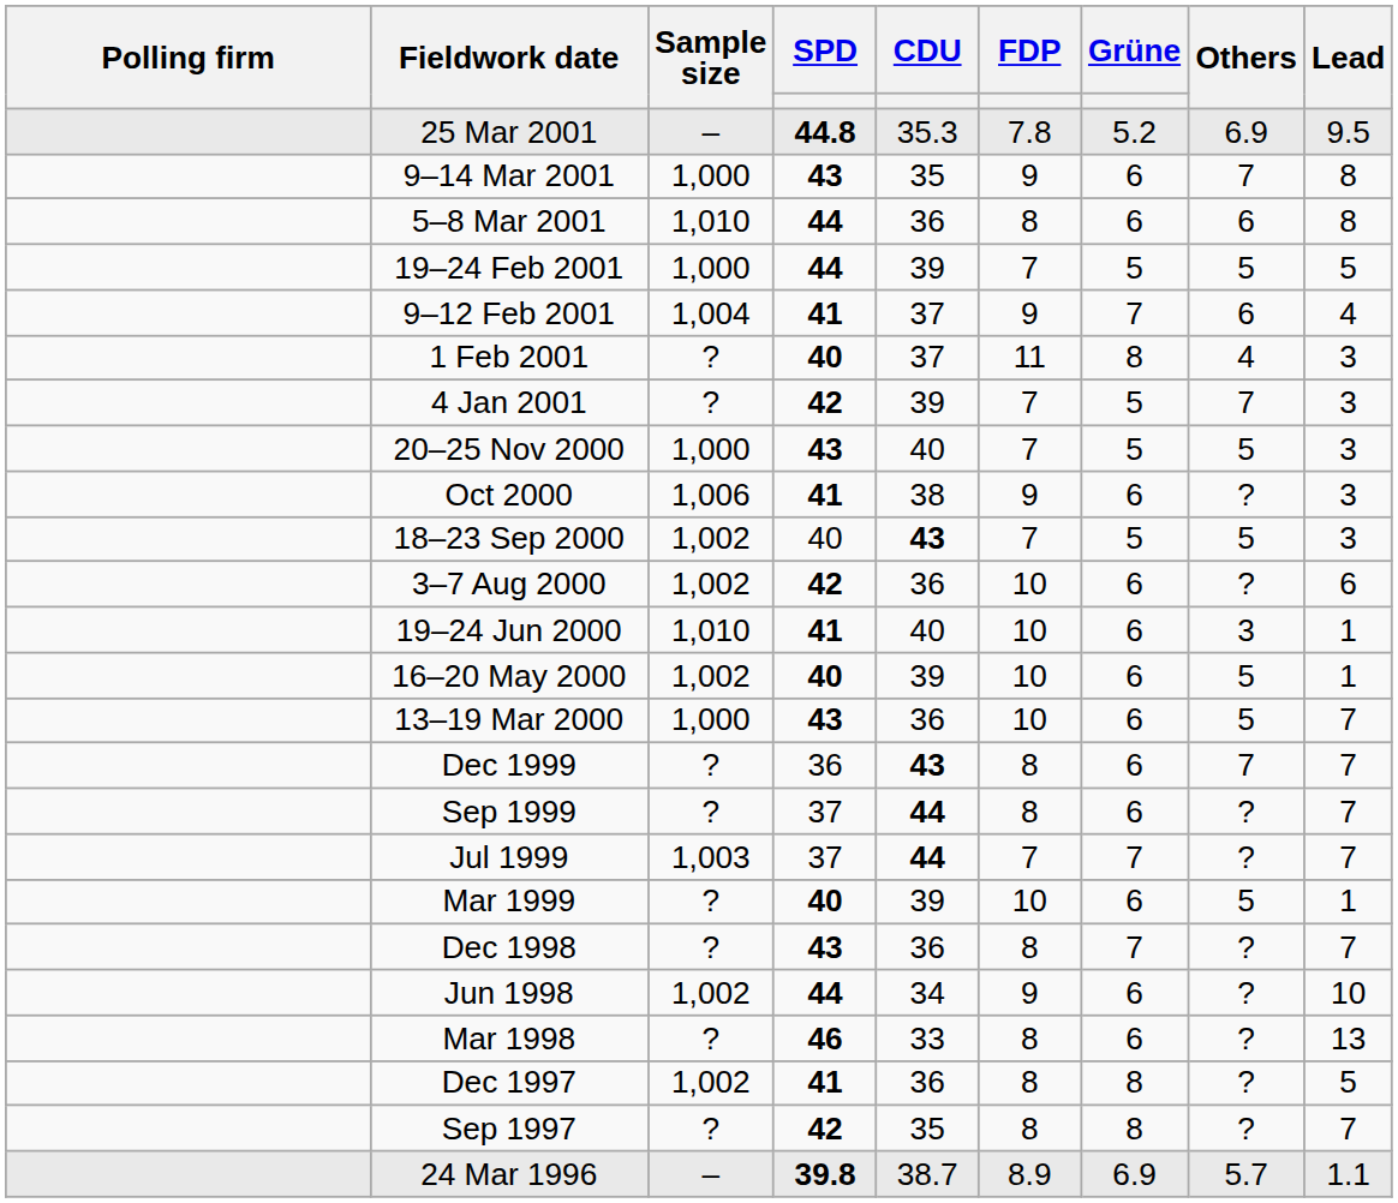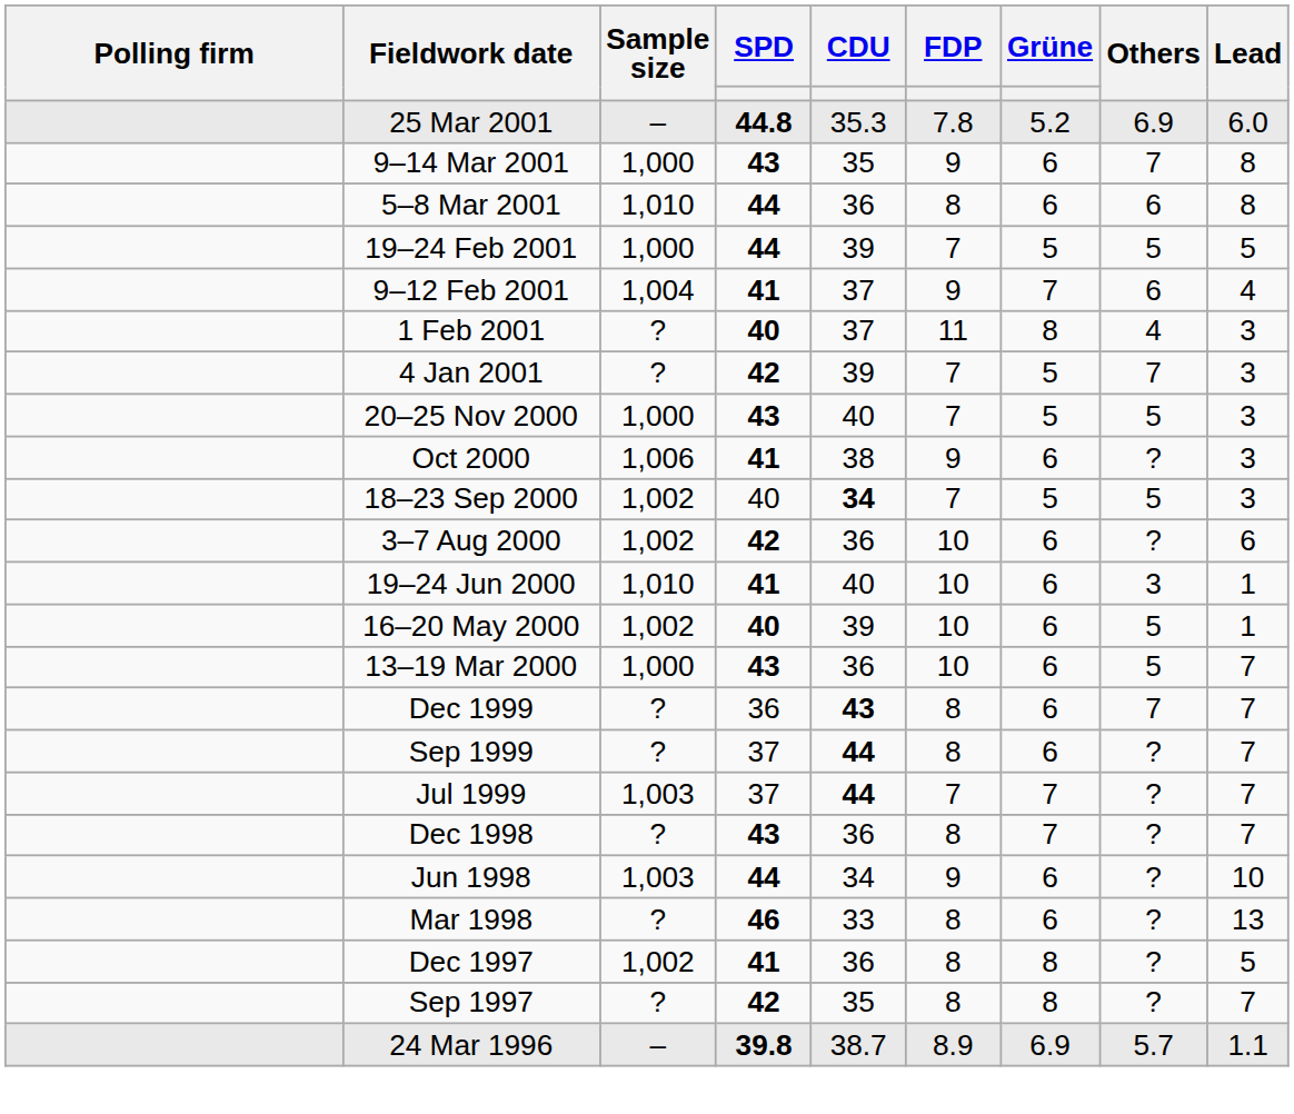25 Mar 2001 | Lead: 9.5 -> 6.0
18–23 Sep 2000 | CDU: 43 -> 34
- row: Mar 1999 | ? | 40 | 39 | 10 | 6 | 5 | 1
Jun 1998 | Sample size: 1,002 -> 1,003
